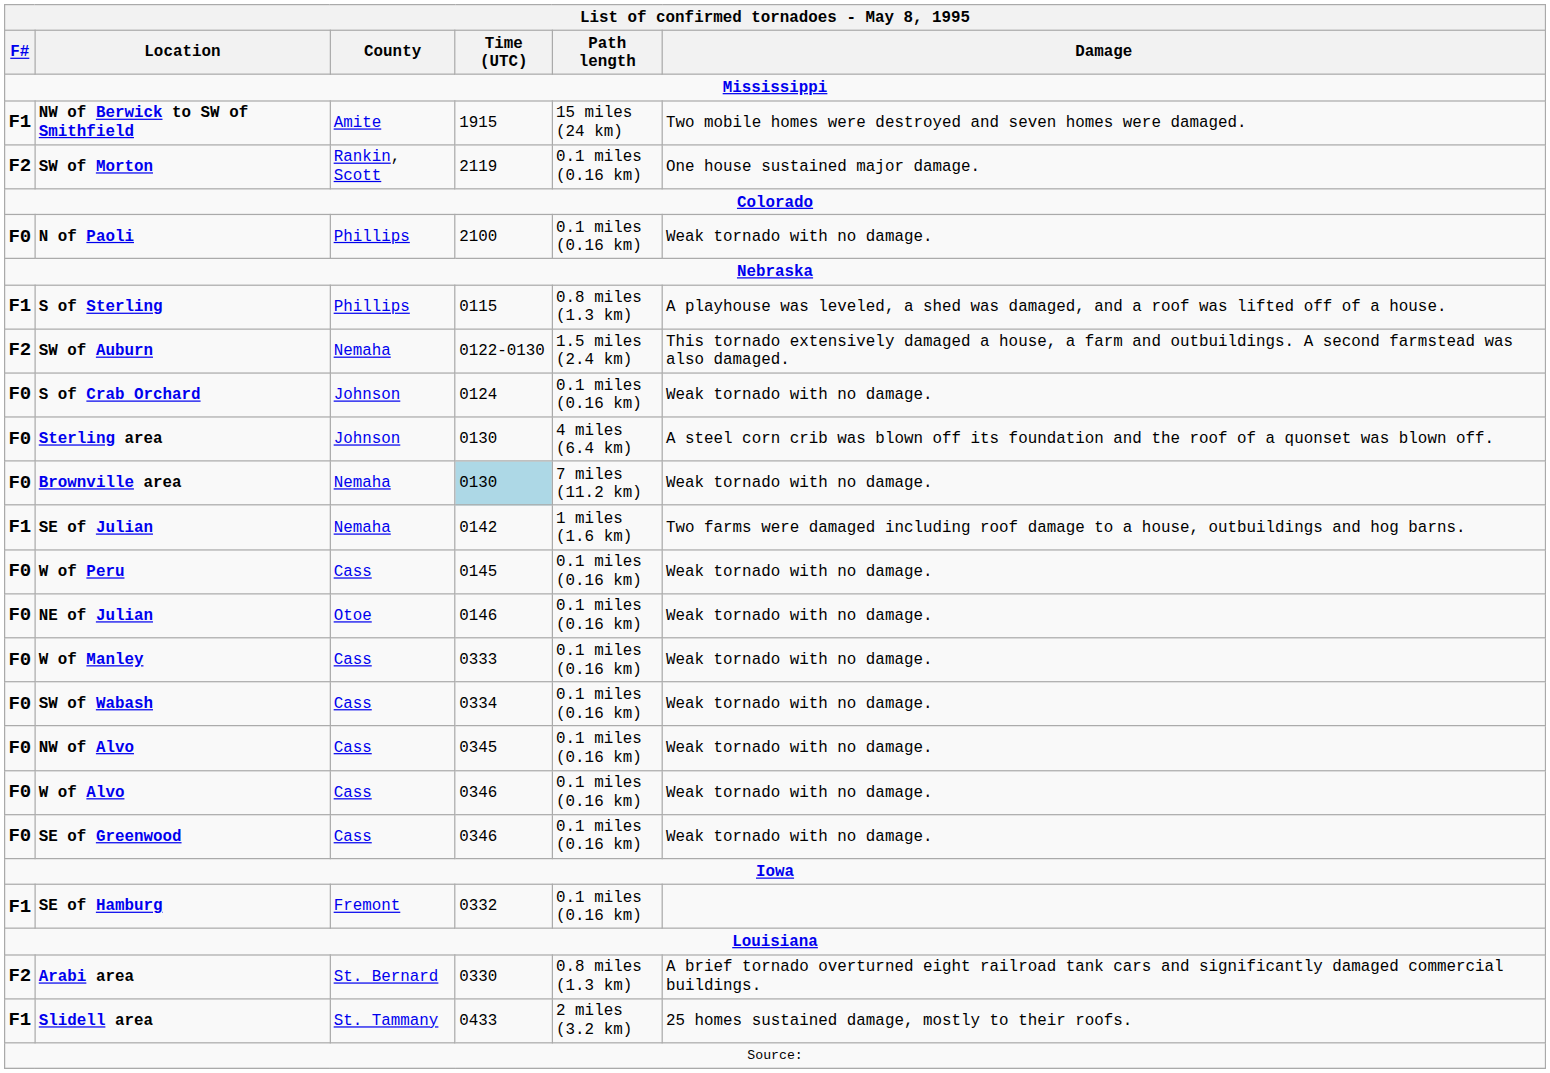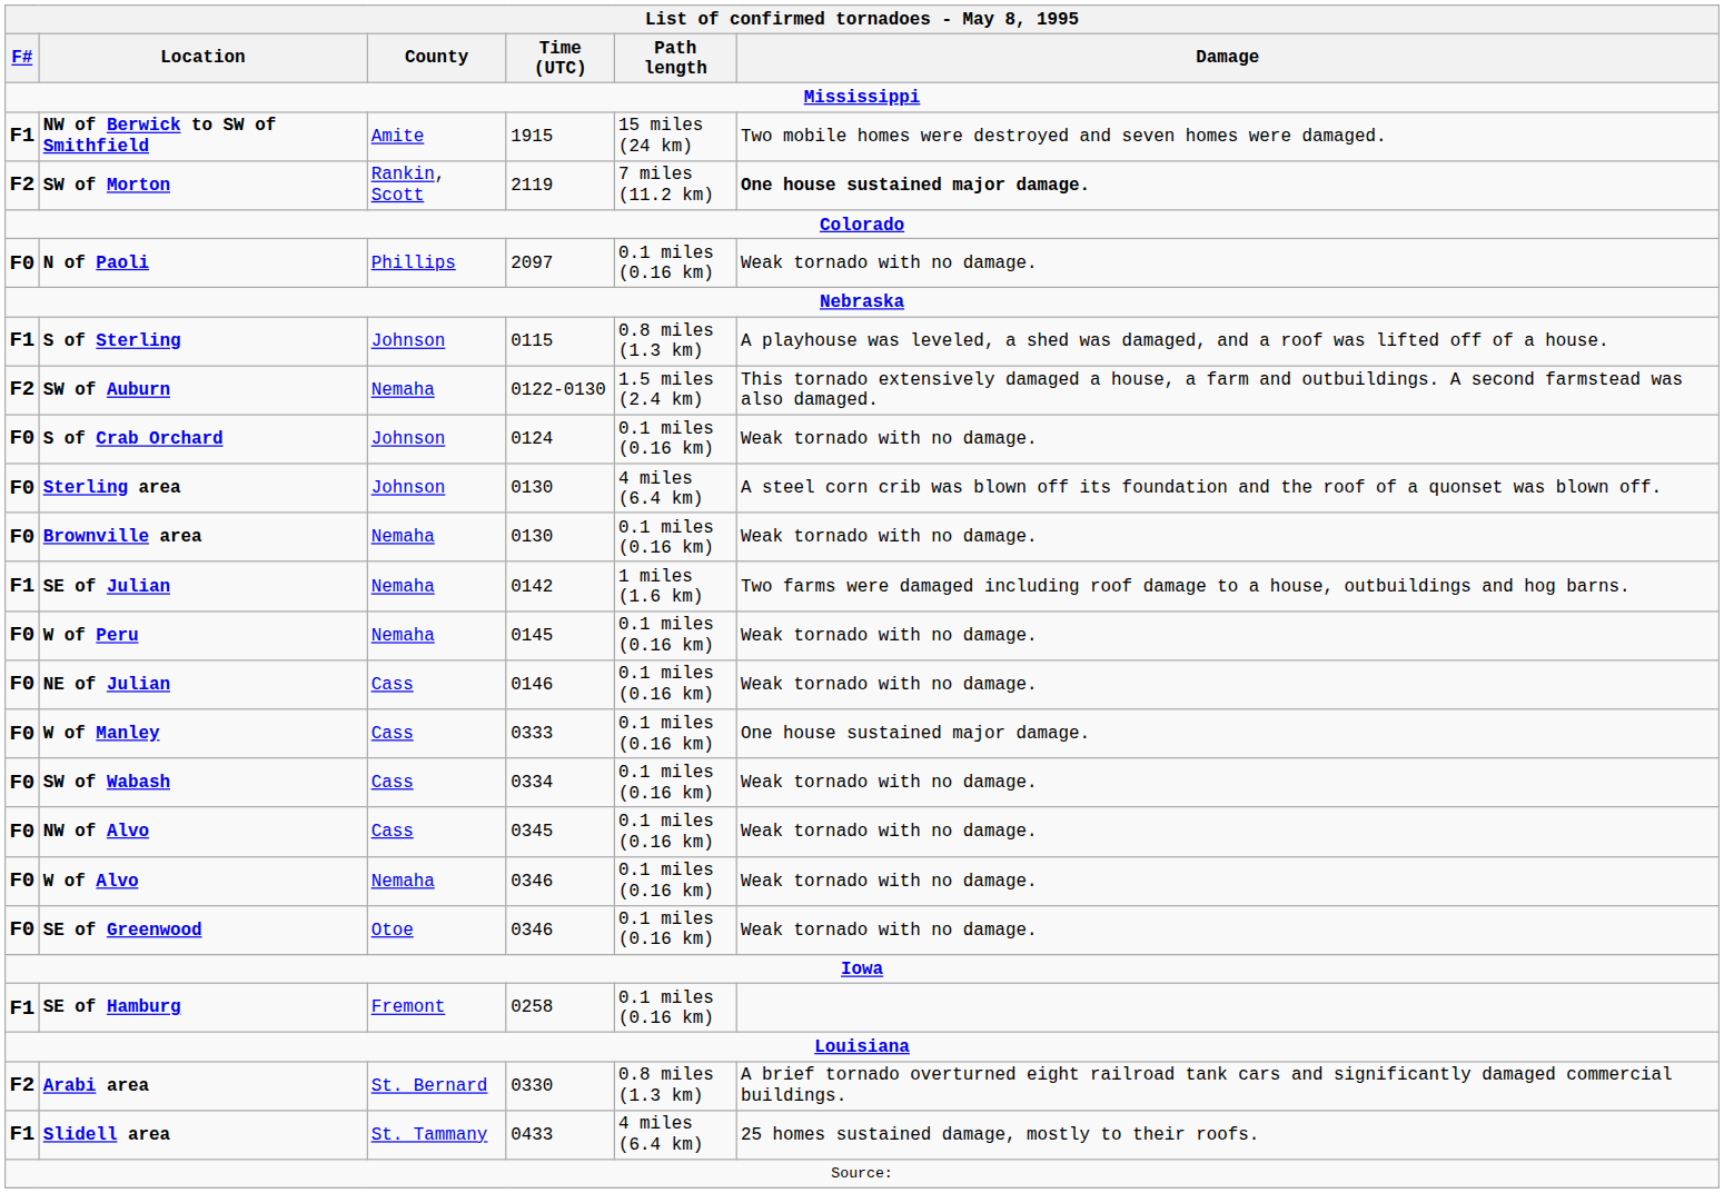SW of Morton | List of confirmed tornadoes - May 8, 1995 / Path length: 0.1 miles (0.16 km) -> 7 miles (11.2 km)
SW of Morton | List of confirmed tornadoes - May 8, 1995 / Damage: normal -> bold
N of Paoli | List of confirmed tornadoes - May 8, 1995 / Time (UTC): 2100 -> 2097
S of Sterling | List of confirmed tornadoes - May 8, 1995 / County: Phillips -> Johnson
Brownville area | List of confirmed tornadoes - May 8, 1995 / Time (UTC): lightblue background -> no background
Brownville area | List of confirmed tornadoes - May 8, 1995 / Path length: 7 miles (11.2 km) -> 0.1 miles (0.16 km)
W of Peru | List of confirmed tornadoes - May 8, 1995 / County: Cass -> Nemaha
NE of Julian | List of confirmed tornadoes - May 8, 1995 / County: Otoe -> Cass
W of Manley | List of confirmed tornadoes - May 8, 1995 / Damage: Weak tornado with no damage. -> One house sustained major damage.
W of Alvo | List of confirmed tornadoes - May 8, 1995 / County: Cass -> Nemaha
SE of Greenwood | List of confirmed tornadoes - May 8, 1995 / County: Cass -> Otoe
SE of Hamburg | List of confirmed tornadoes - May 8, 1995 / Time (UTC): 0332 -> 0258
Slidell area | List of confirmed tornadoes - May 8, 1995 / Path length: 2 miles (3.2 km) -> 4 miles (6.4 km)
